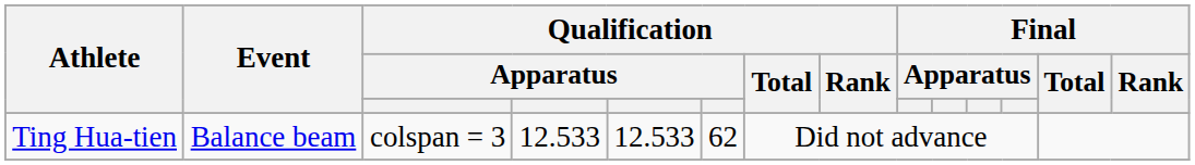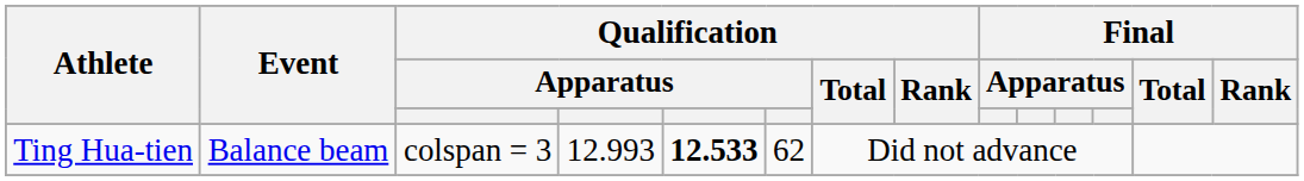Ting Hua-tien | column 4: 12.533 -> 12.993
Ting Hua-tien | column 5: normal -> bold
